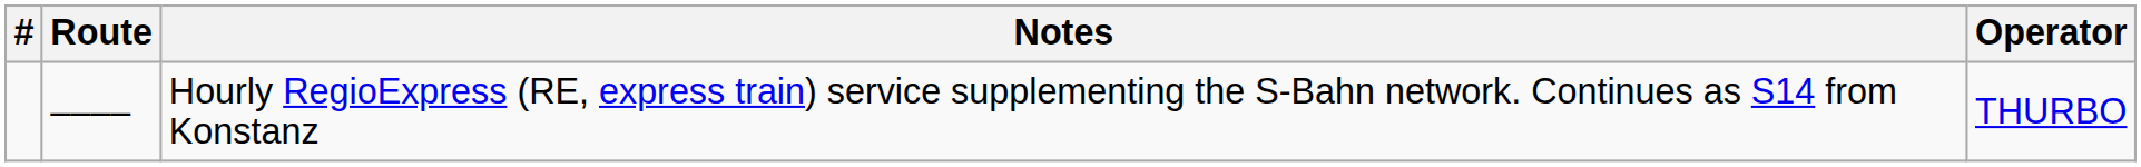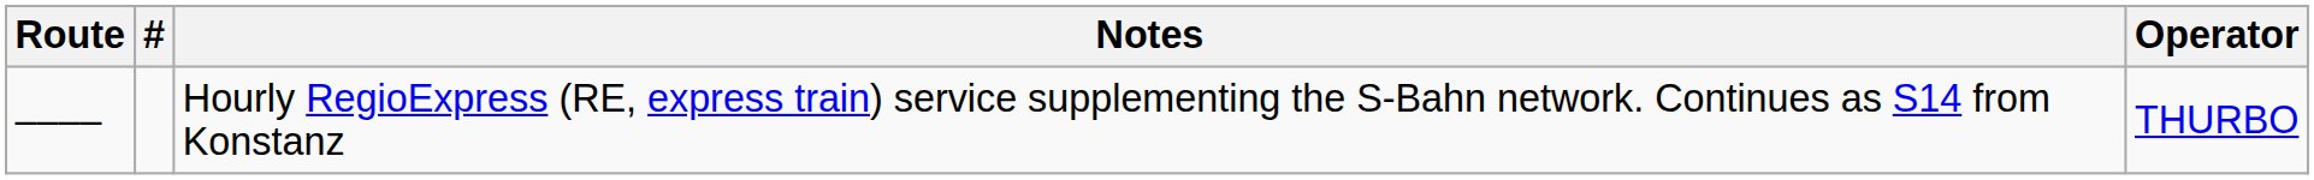columns swapped: # <-> Route
